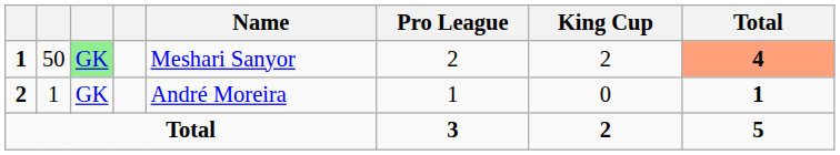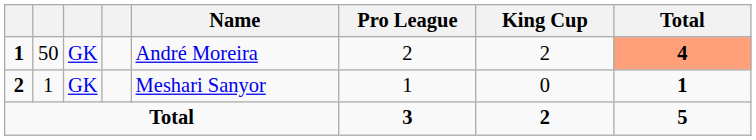row 2 | column 3: lightgreen background -> no background
row 2 | Name: Meshari Sanyor -> André Moreira
row 3 | Name: André Moreira -> Meshari Sanyor
